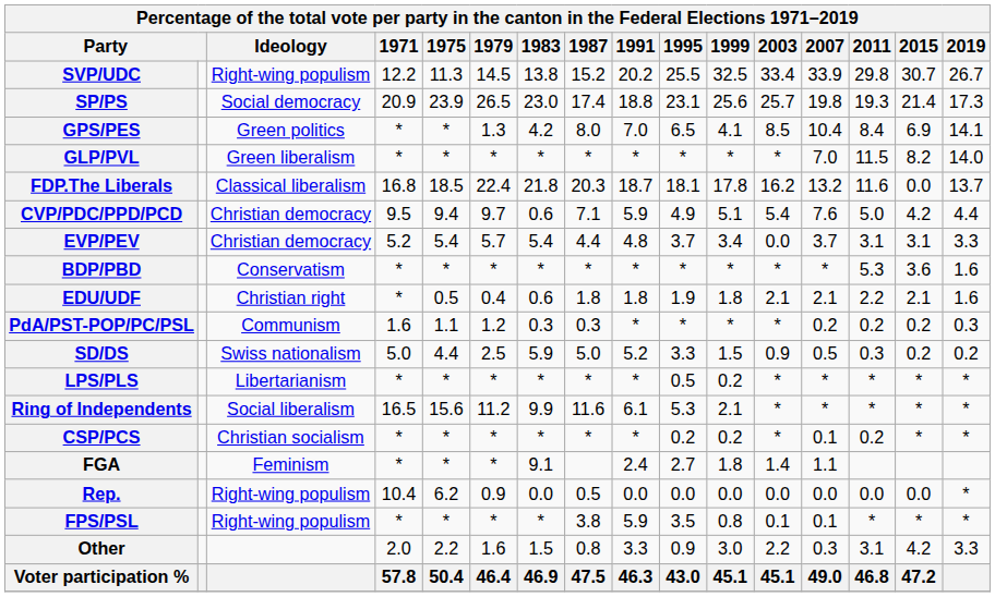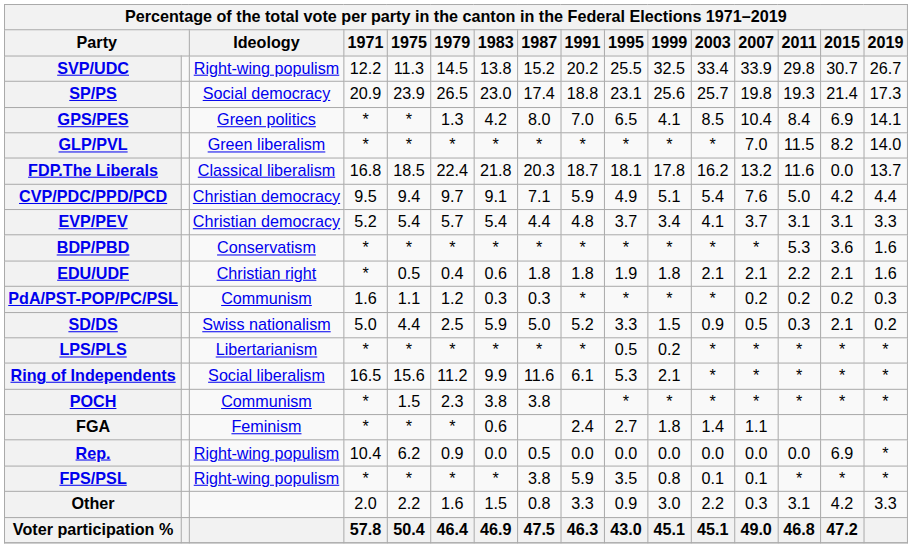CVP/PDC/PPD/PCD | 1983: 0.6 -> 9.1
EVP/PEV | 2003: 0.0 -> 4.1
SD/DS | 2015: 0.2 -> 2.1
- row: CSP/PCS | Christian socialism | * | * | * | * | * | * | 0.2 | 0.2 | * | 0.1 | 0.2 | * | *
+ row: POCH | Communism | * | 1.5 | 2.3 | 3.8 | 3.8 | * | * | * | * | * | * | *
FGA | 1983: 9.1 -> 0.6
Rep. | 2015: 0.0 -> 6.9
